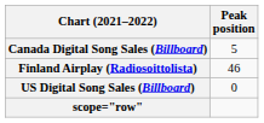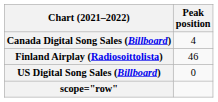Canada Digital Song Sales (Billboard) | Peak position: 5 -> 4
